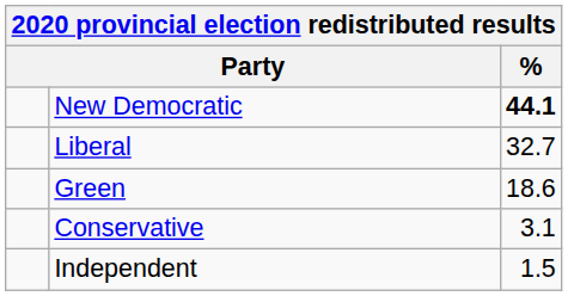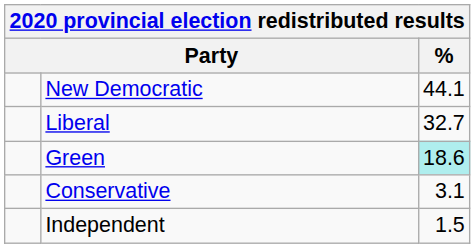New Democratic | %: bold -> normal
Green | %: no background -> paleturquoise background
